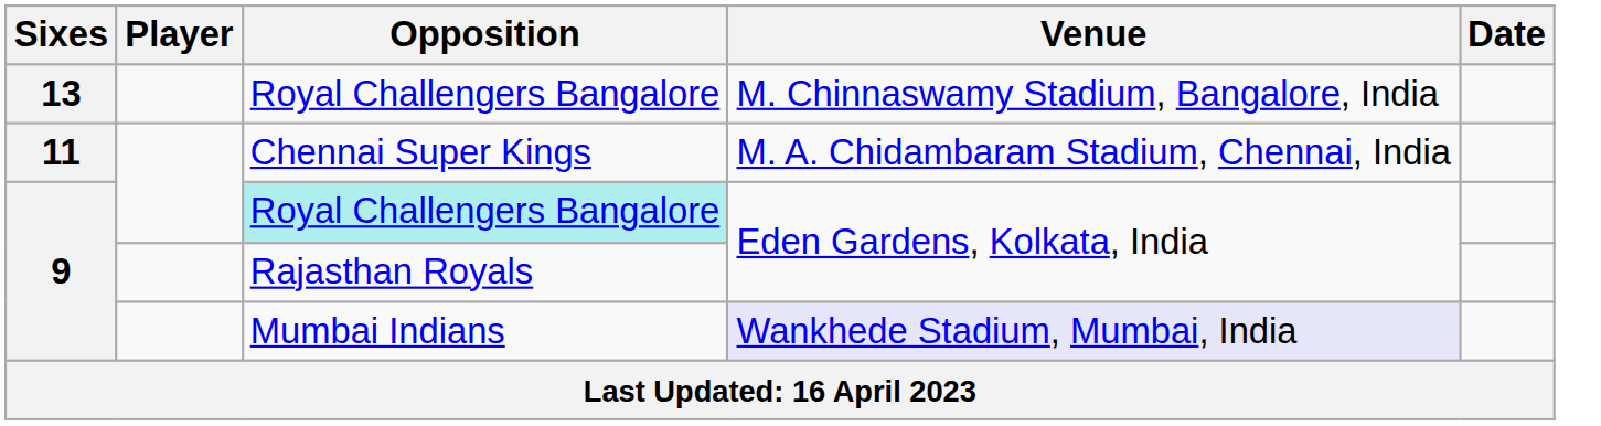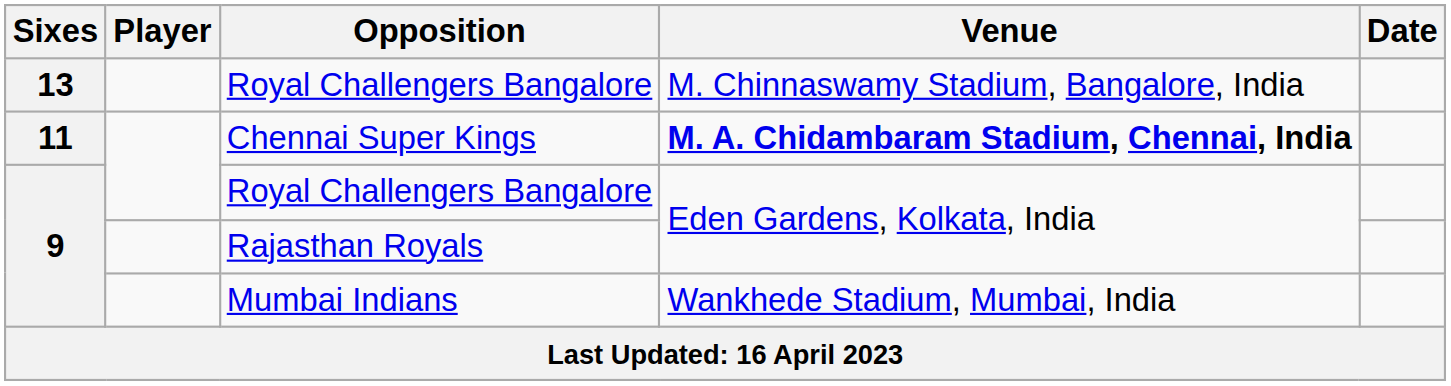Chennai Super Kings | Venue: normal -> bold
Royal Challengers Bangalore / Eden Gardens, Kolkata, India | Opposition: paleturquoise background -> no background
Mumbai Indians | Venue: lavender background -> no background
